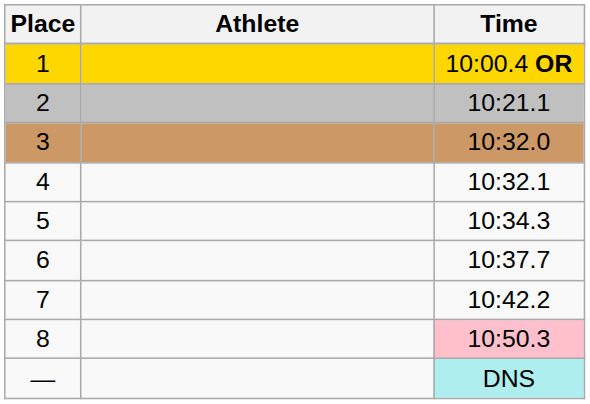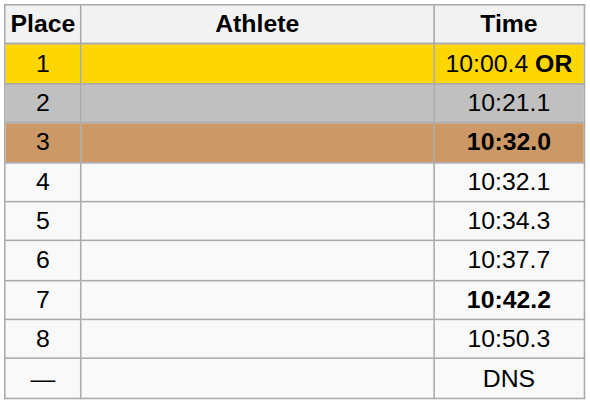3 | Time: normal -> bold
7 | Time: normal -> bold
8 | Time: pink background -> no background
— | Time: paleturquoise background -> no background
